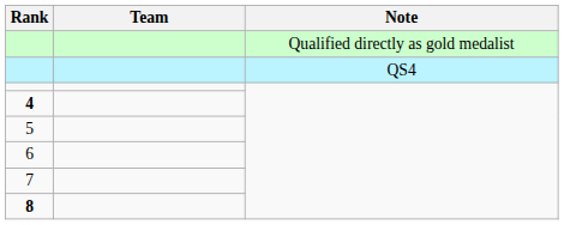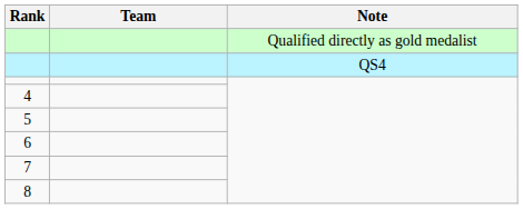4 | Rank: bold -> normal
8 | Rank: bold -> normal
